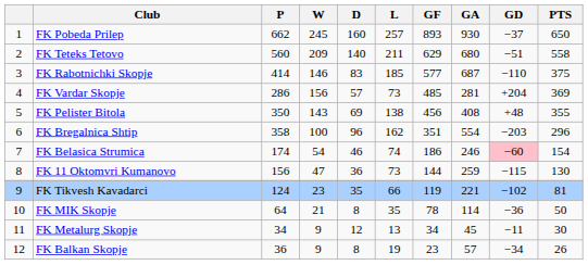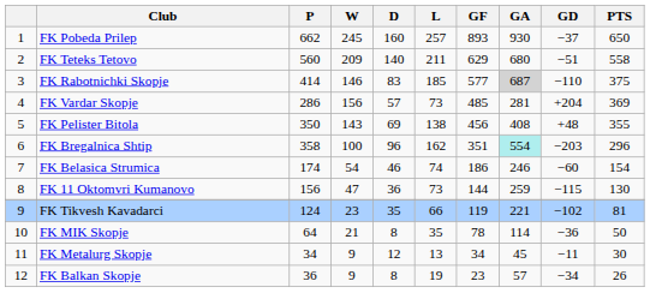FK Rabotnichki Skopje | GA: no background -> lightgrey background
FK Bregalnica Shtip | GA: no background -> paleturquoise background
FK Belasica Strumica | GD: pink background -> no background
